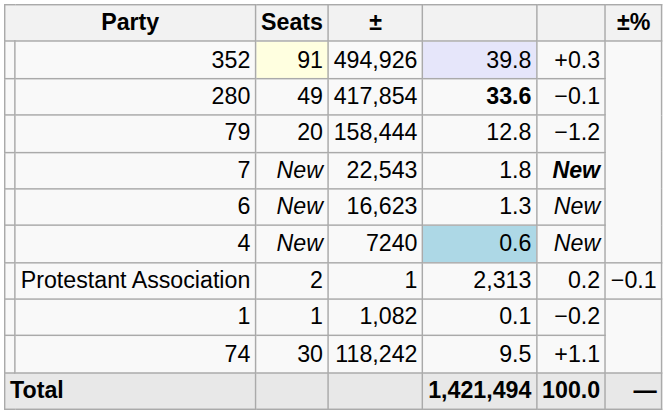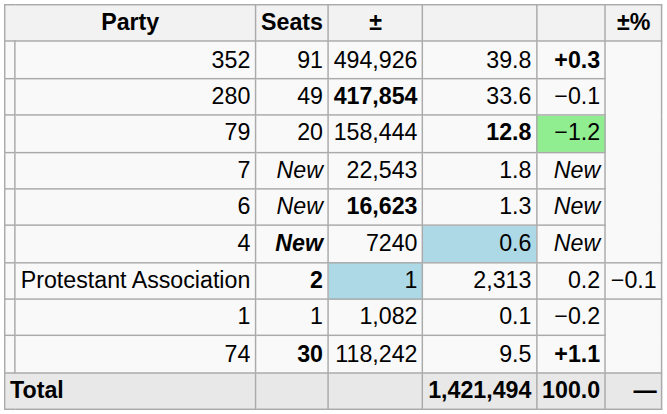352 | Seats: lightyellow background -> no background
352 | column 5: lavender background -> no background
352 | column 6: normal -> bold
280 | ±: normal -> bold
280 | column 5: bold -> normal
79 | column 5: normal -> bold
79 | column 6: no background -> lightgreen background
7 | column 6: bold -> normal
6 | ±: normal -> bold
4 | Seats: normal -> bold
Protestant Association | Seats: normal -> bold
Protestant Association | ±: no background -> lightblue background
74 | Seats: normal -> bold
74 | column 6: normal -> bold
